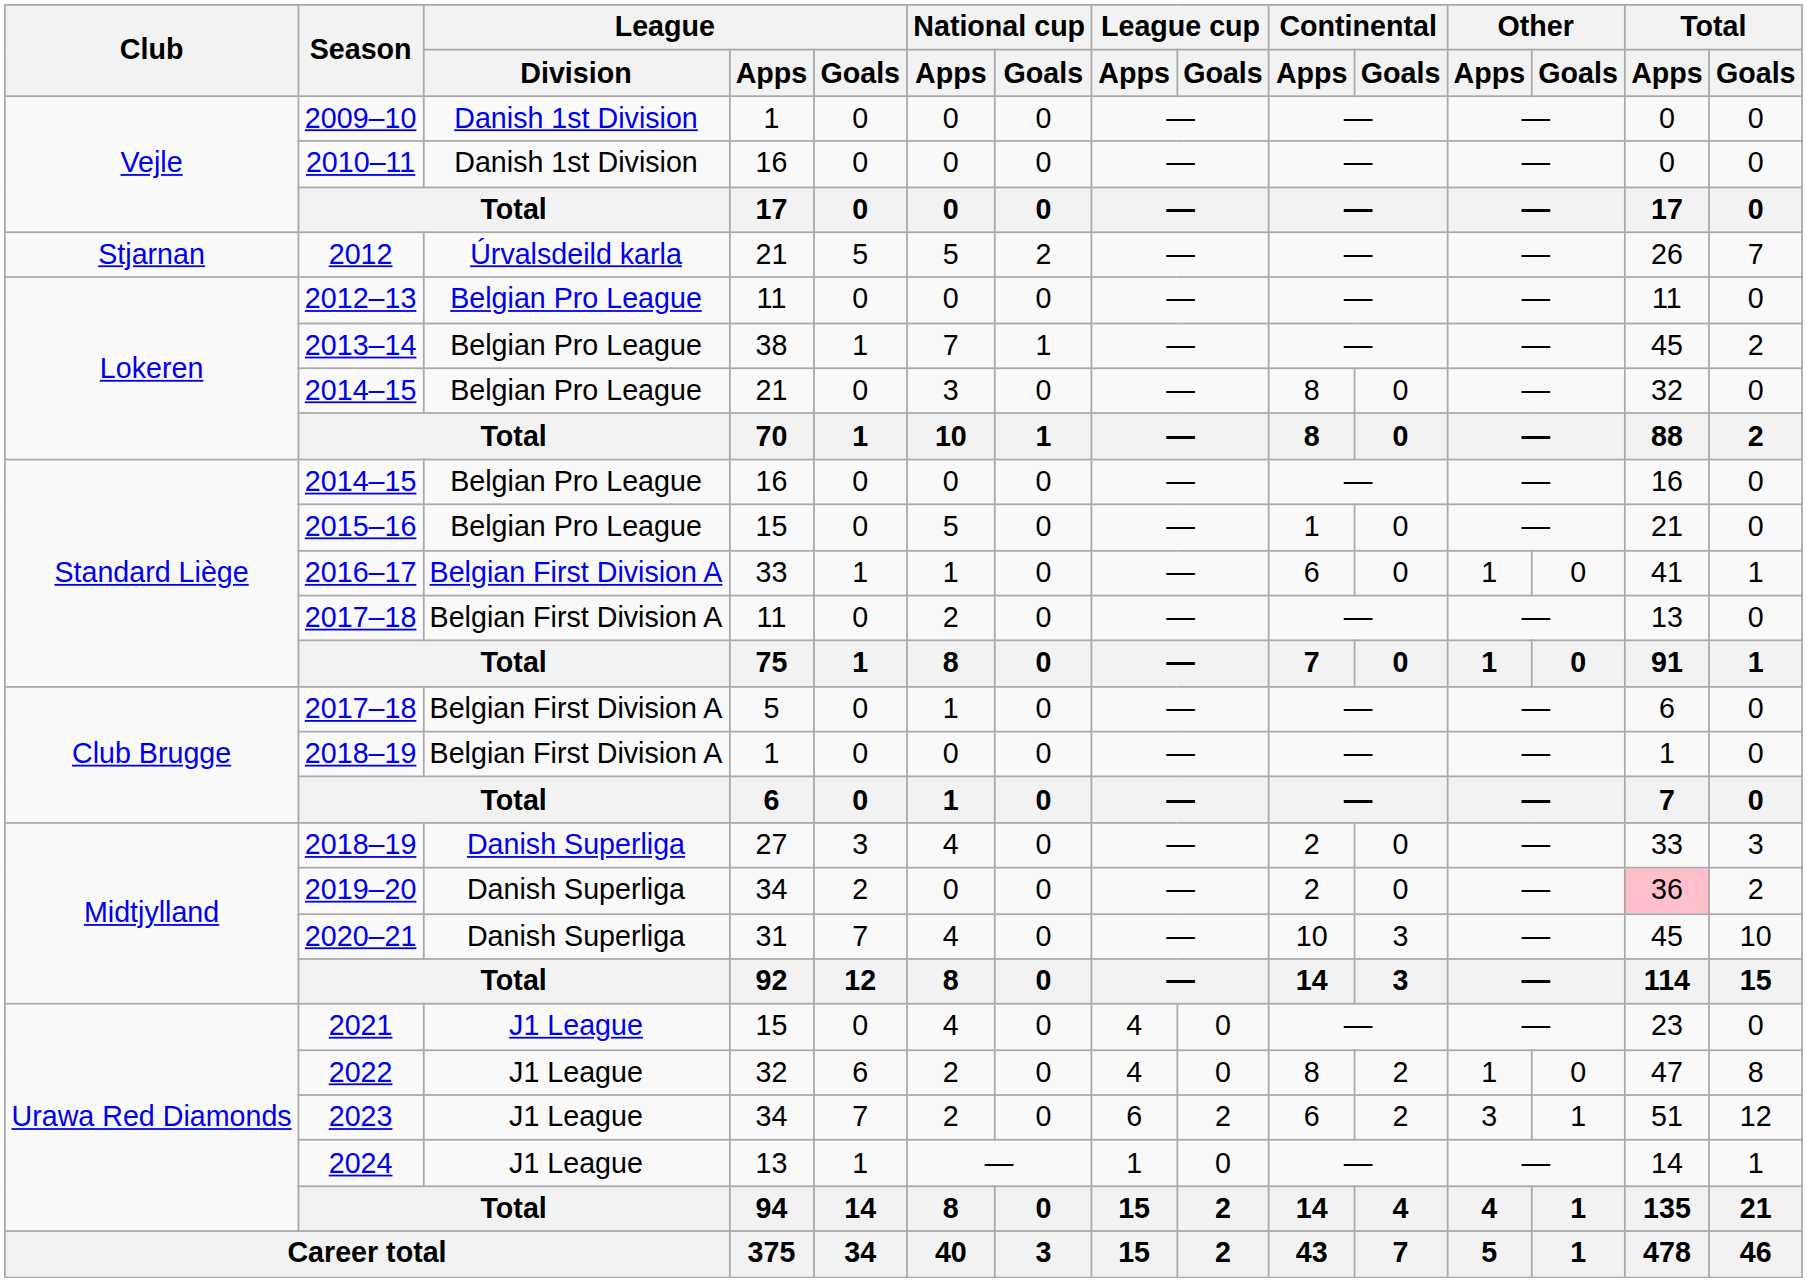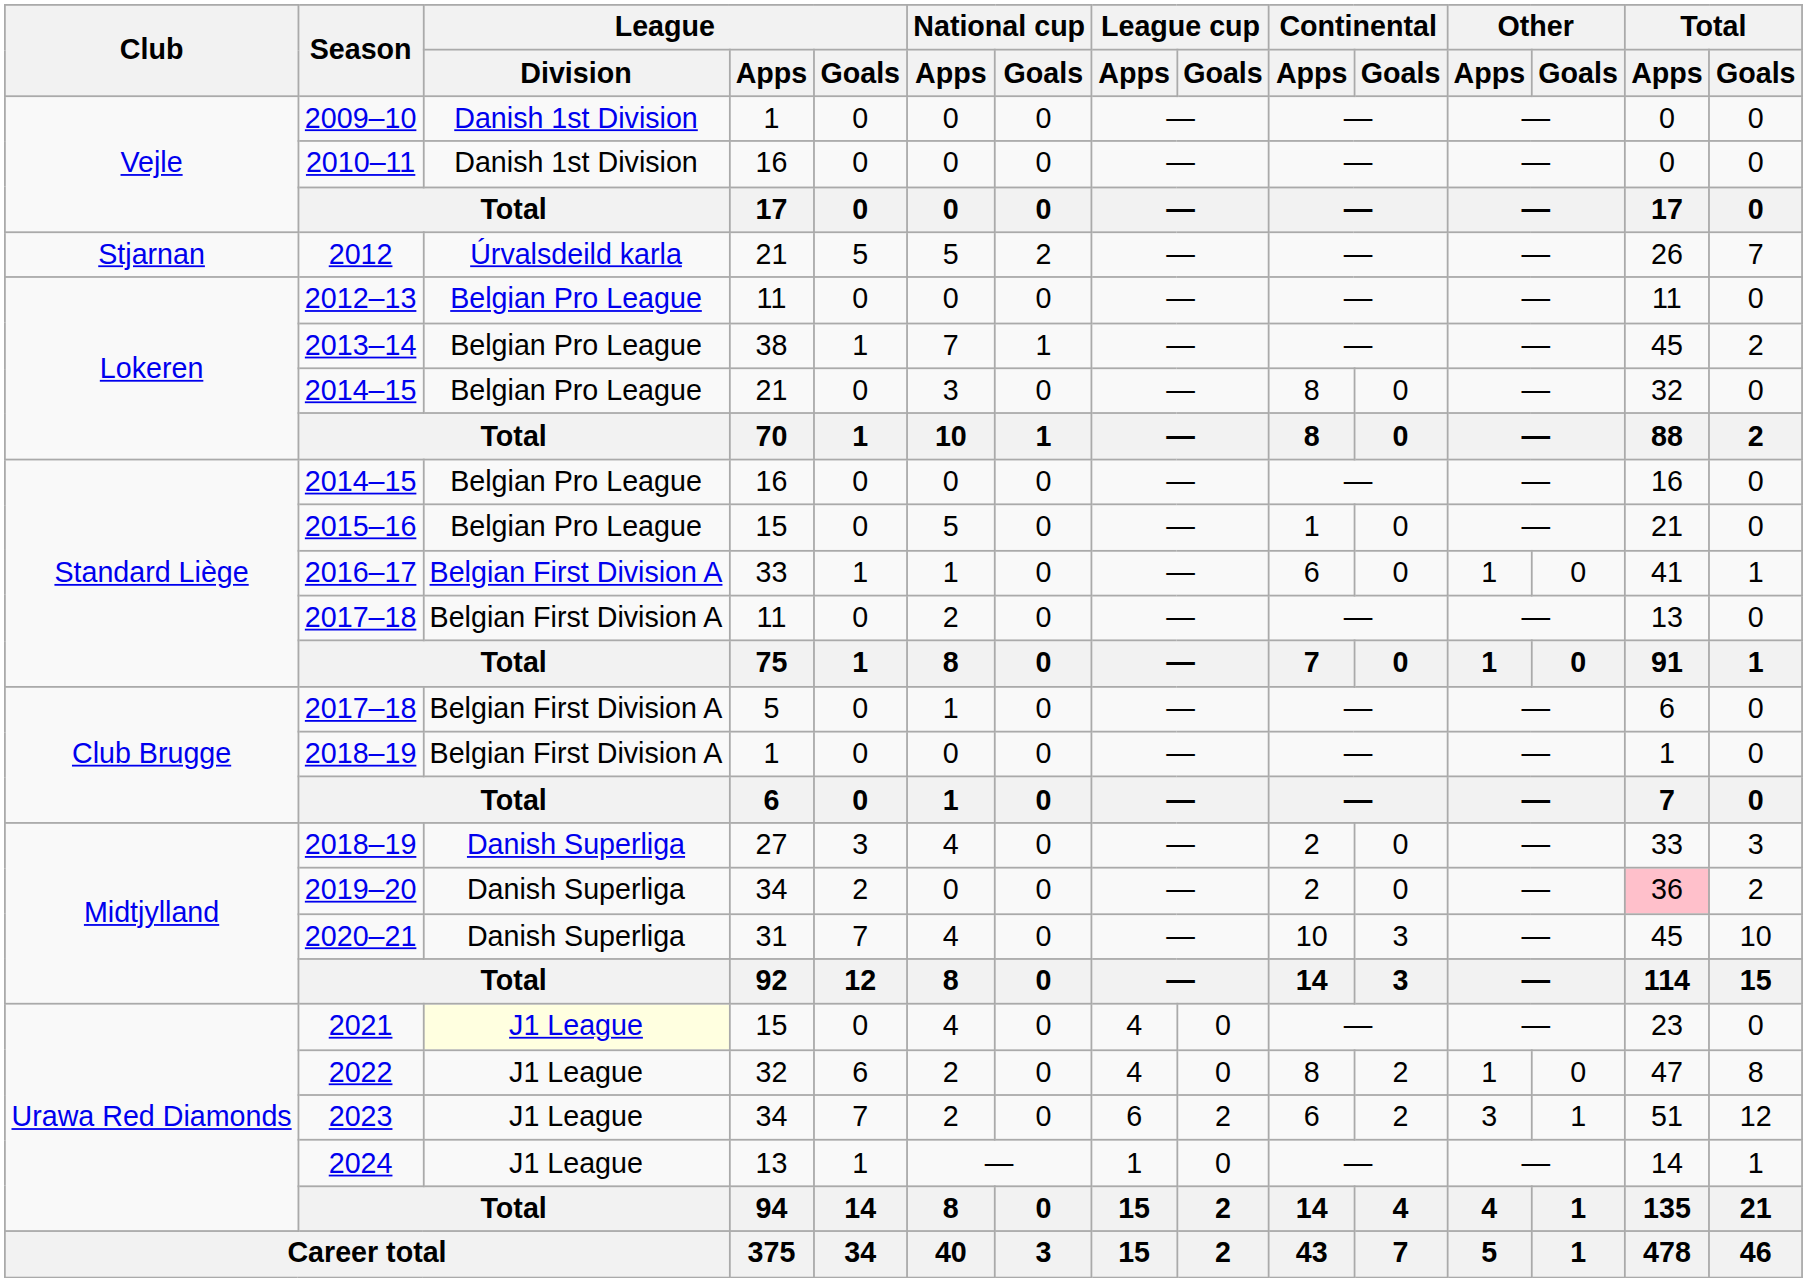2021 | League / Division: no background -> lightyellow background
